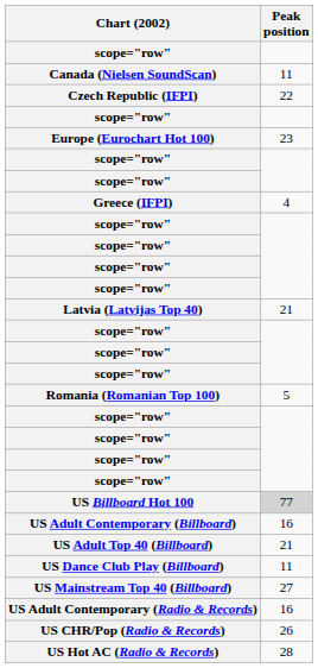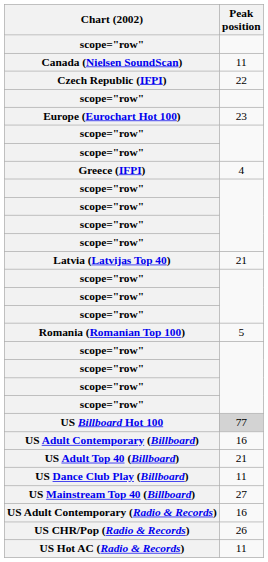US Hot AC (Radio & Records) | Peak position: 28 -> 11
